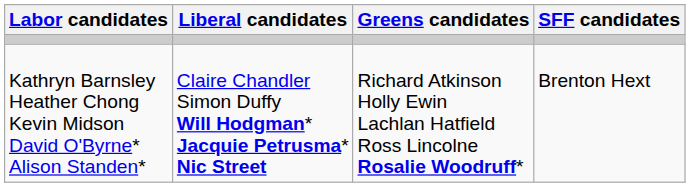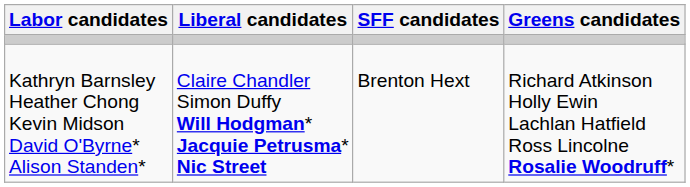columns swapped: Greens candidates <-> SFF candidates
